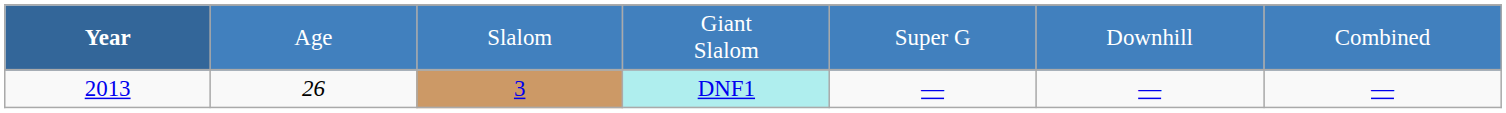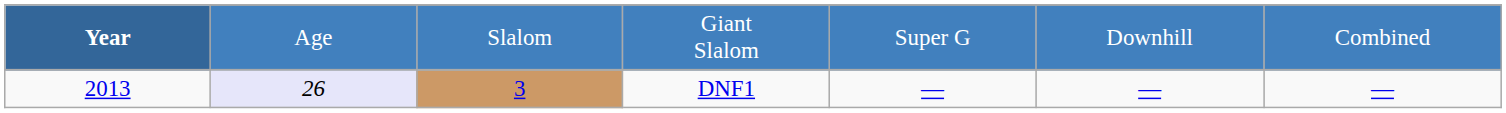2013 | column 2: no background -> lavender background
2013 | column 4: paleturquoise background -> no background
